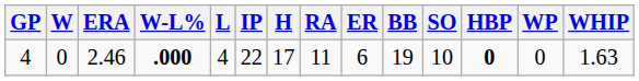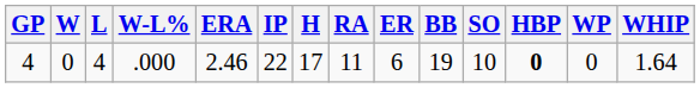columns swapped: L <-> ERA
row 2 | W-L%: bold -> normal
row 2 | WHIP: 1.63 -> 1.64
